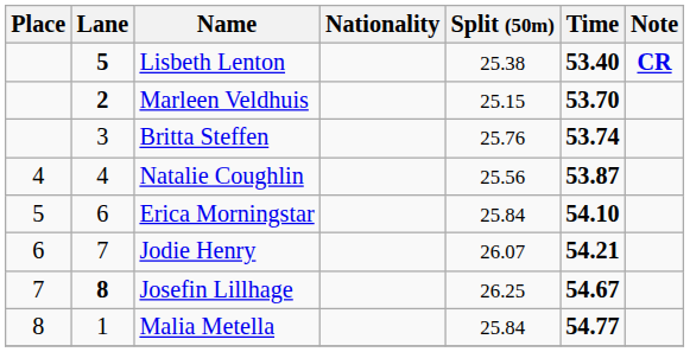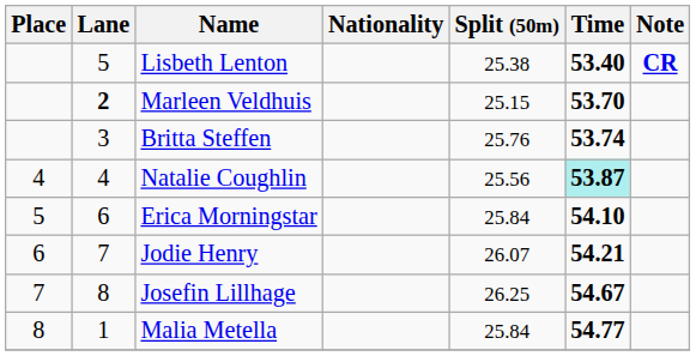Lisbeth Lenton | Lane: bold -> normal
Natalie Coughlin | Time: no background -> paleturquoise background
Josefin Lillhage | Lane: bold -> normal
